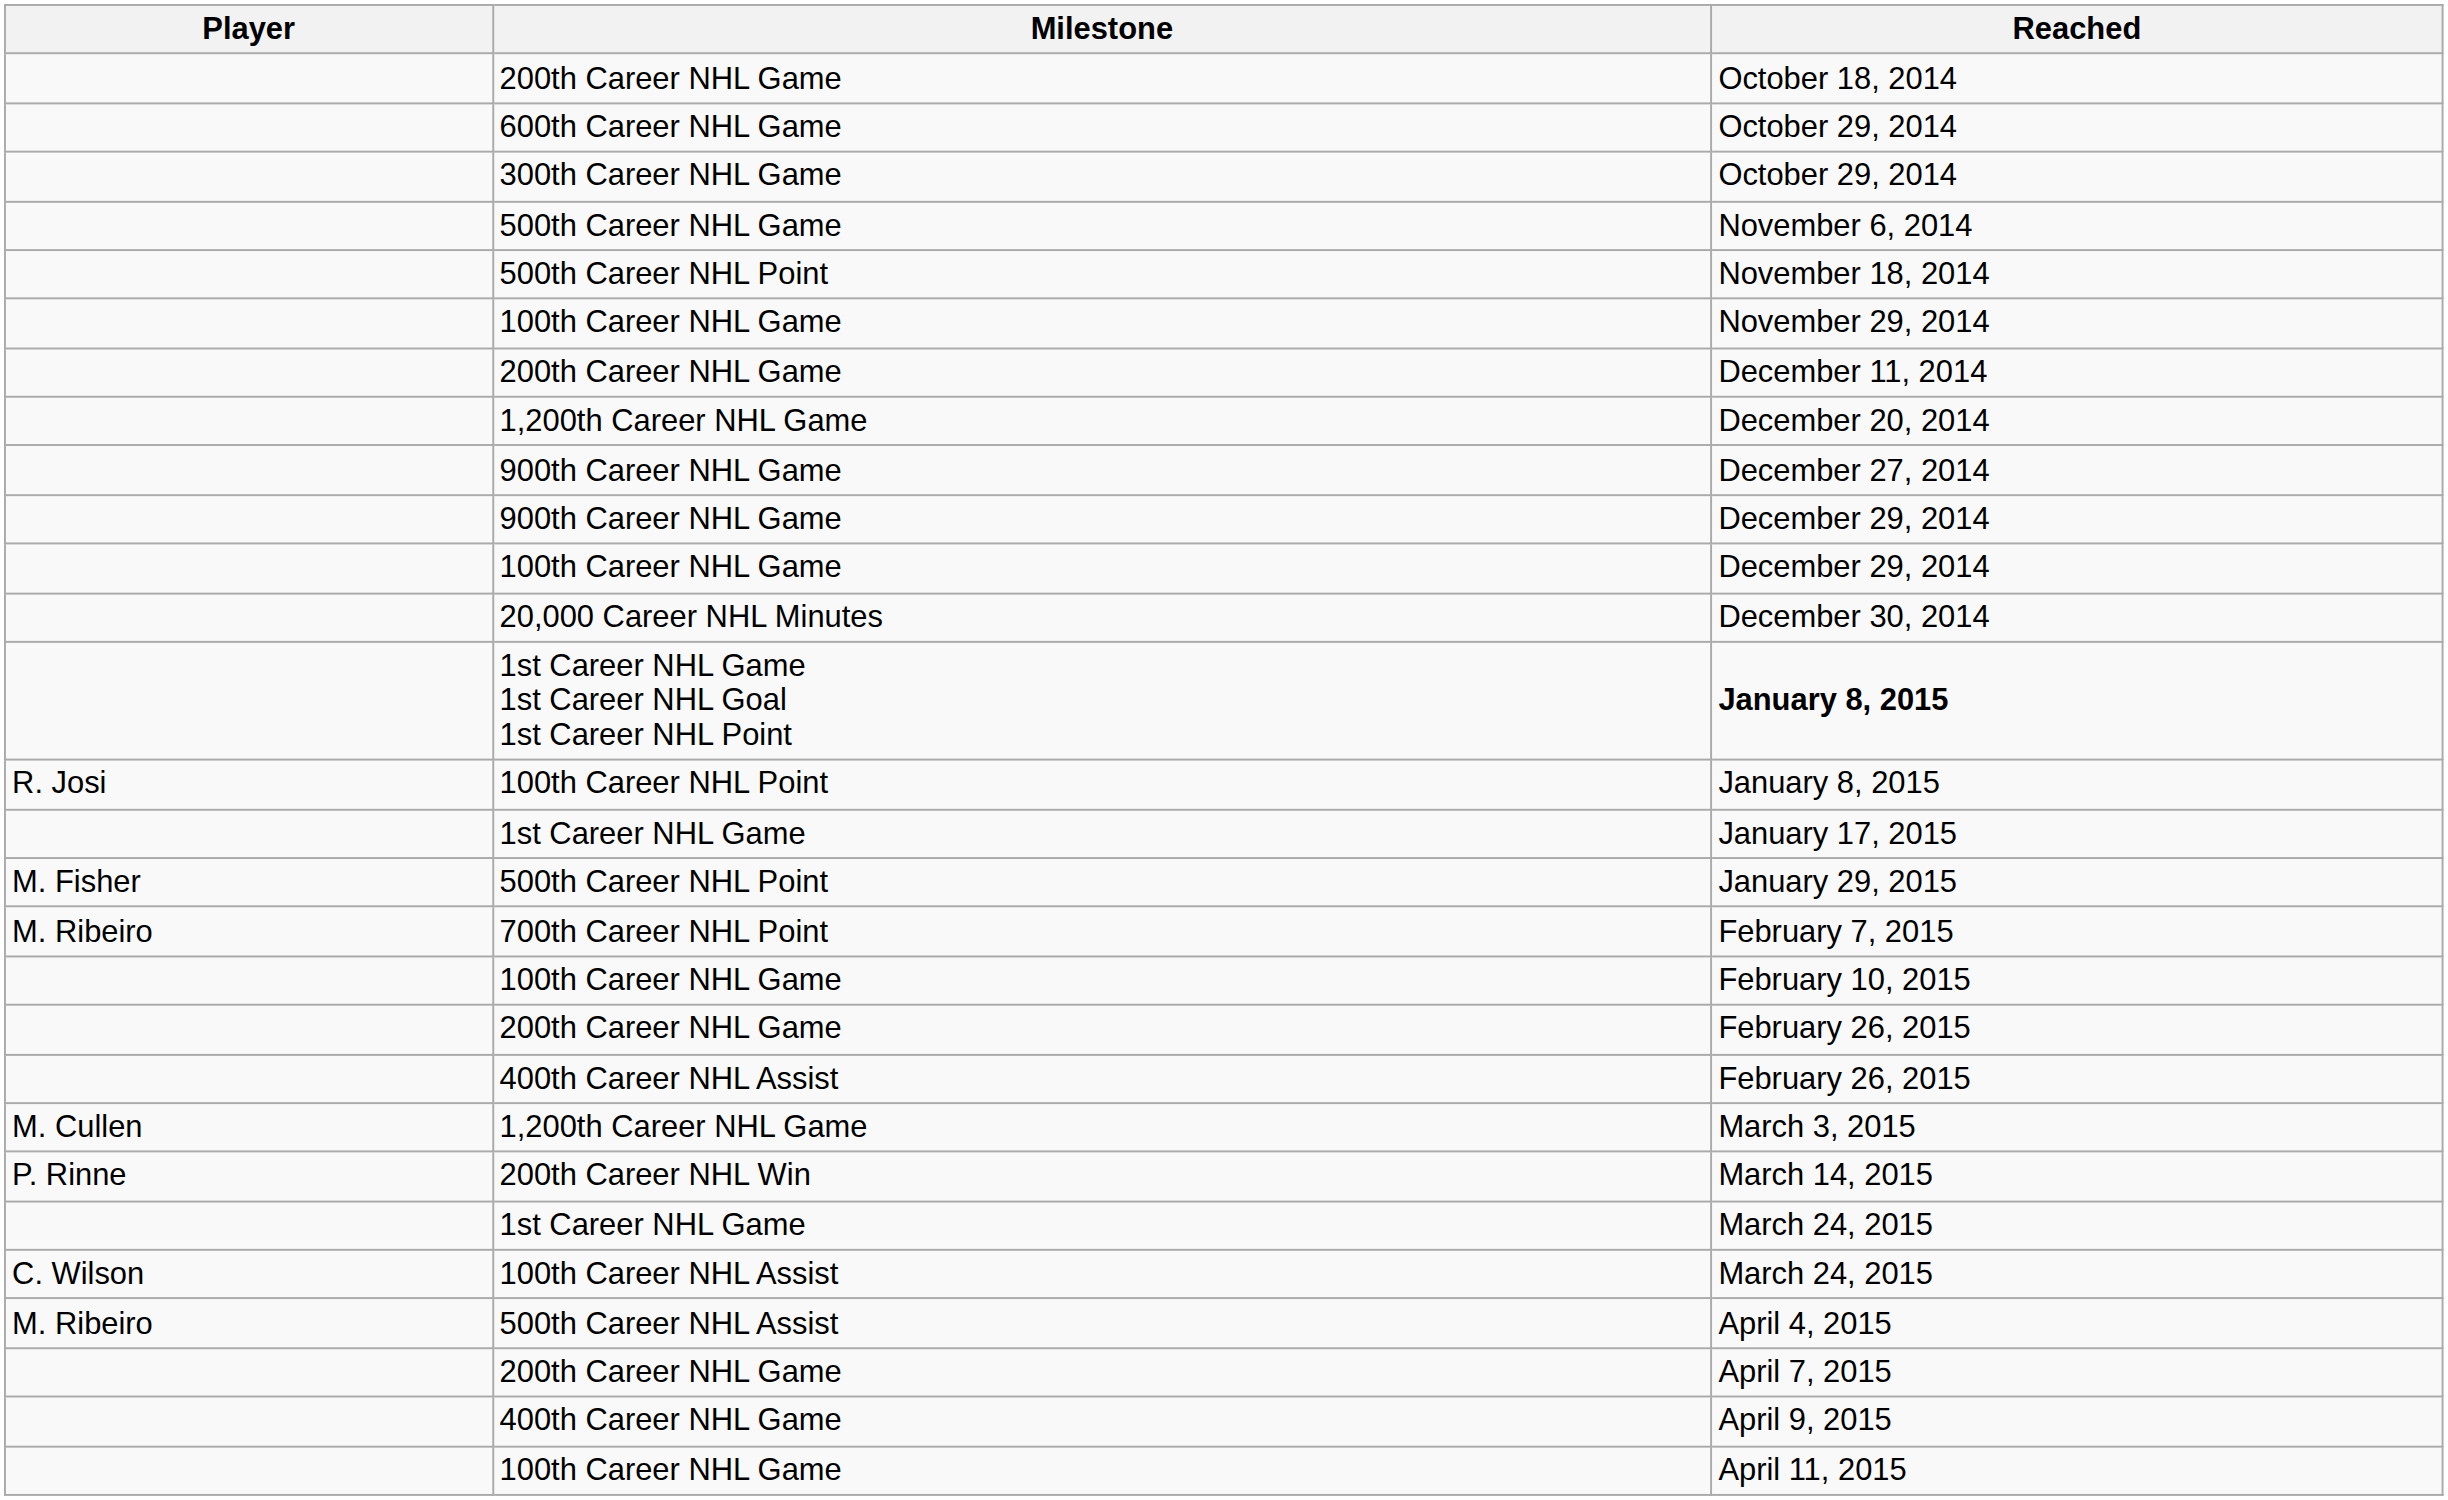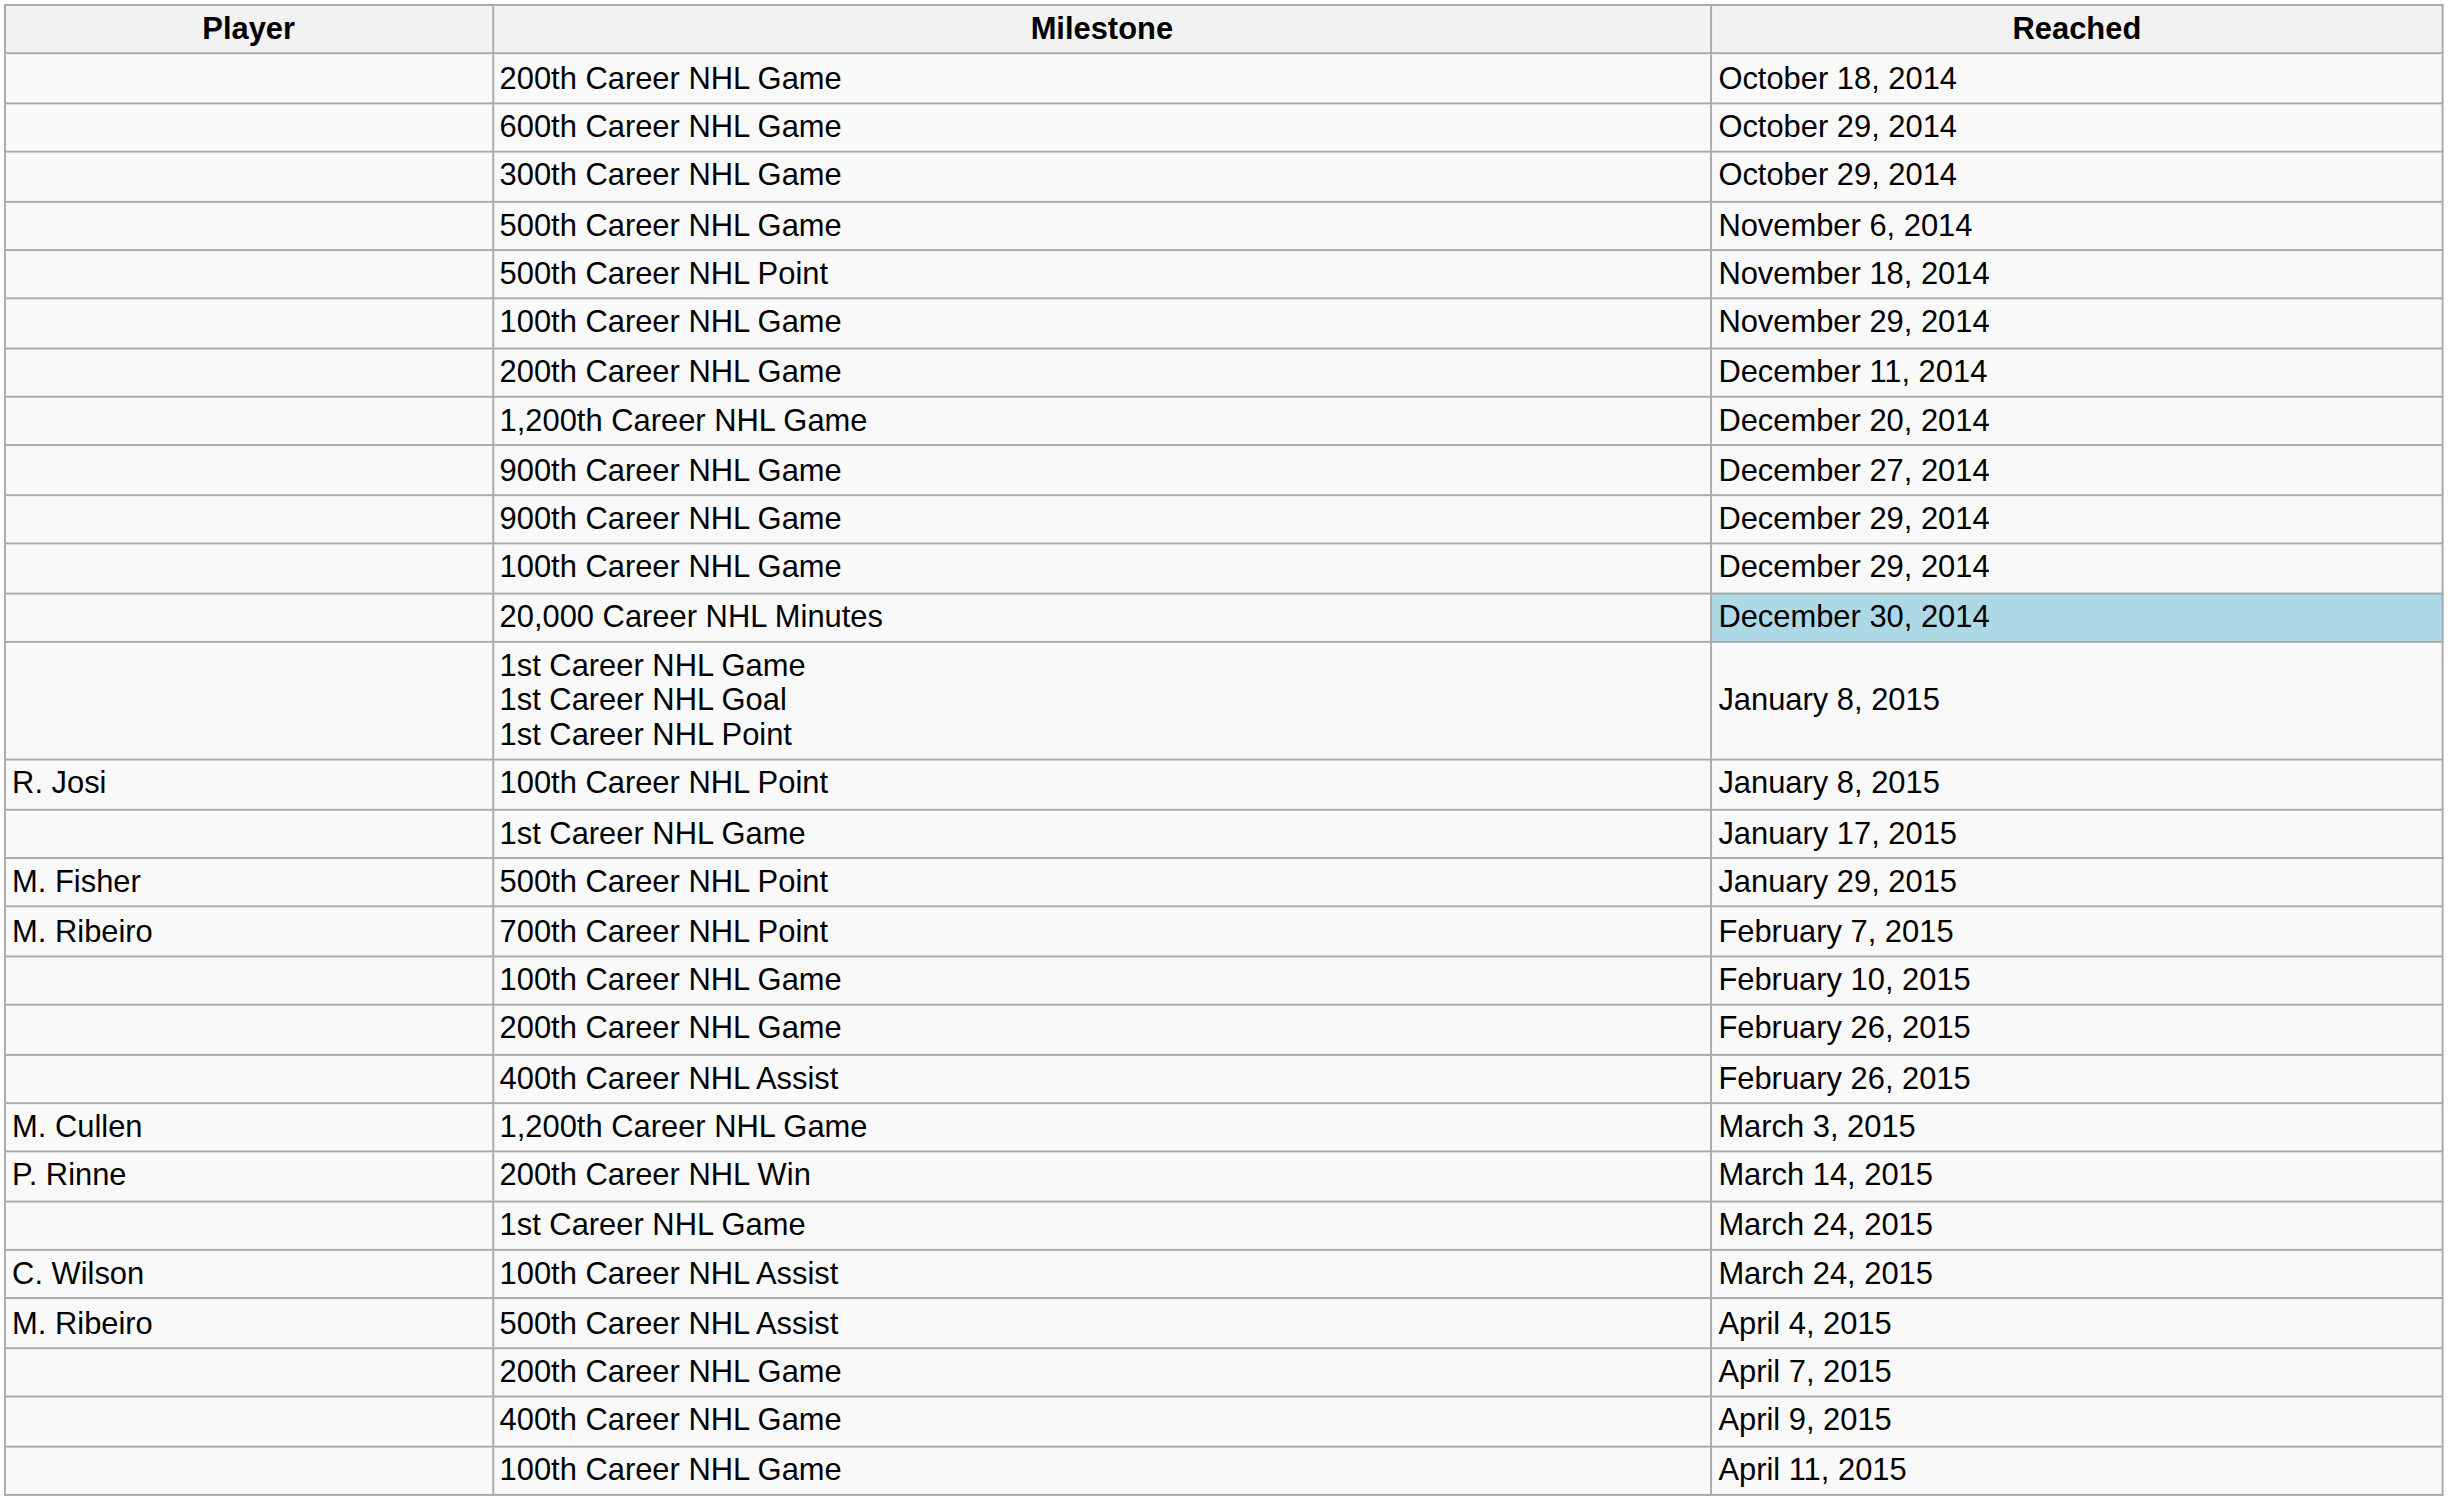row 13 | Reached: no background -> lightblue background
row 14 | Reached: bold -> normal
